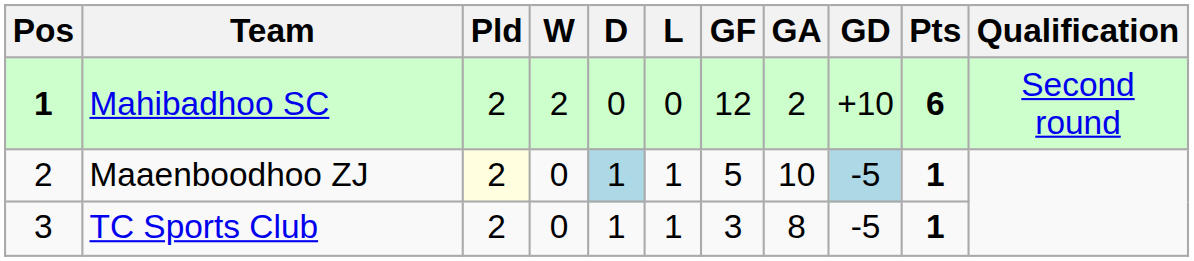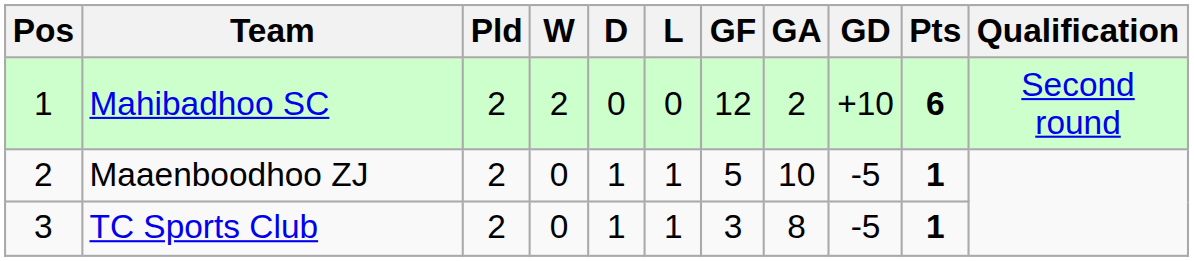Mahibadhoo SC | Pos: bold -> normal
Maaenboodhoo ZJ | Pld: lightyellow background -> no background
Maaenboodhoo ZJ | D: lightblue background -> no background
Maaenboodhoo ZJ | GD: lightblue background -> no background
